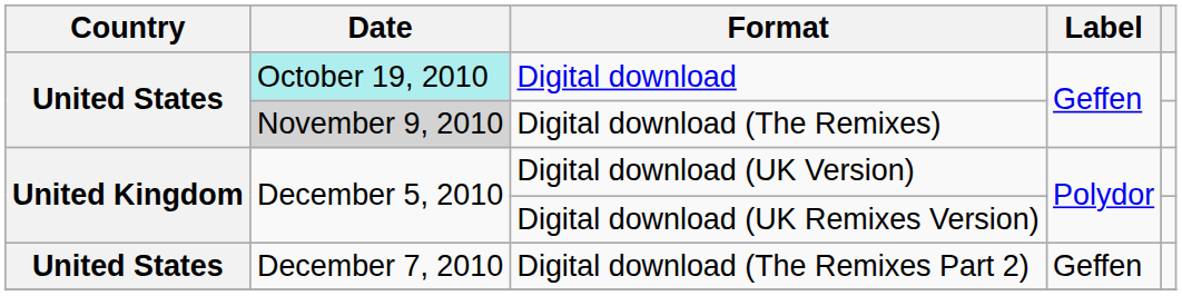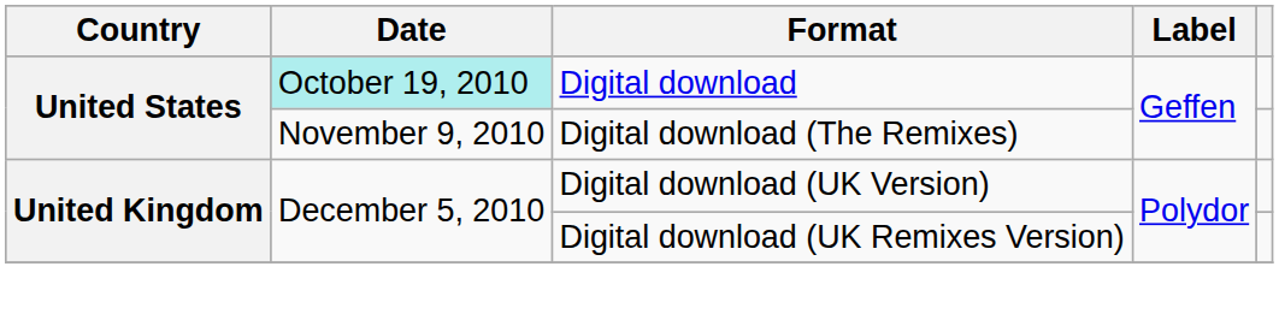Digital download (The Remixes) | Date: lightgrey background -> no background
- row: United States | December 7, 2010 | Digital download (The Remixes Part 2) | Geffen
